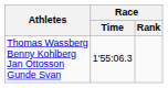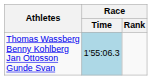Thomas Wassberg Benny Kohlberg Jan Ottosson Gunde Svan | Race / Time: no background -> lightblue background
